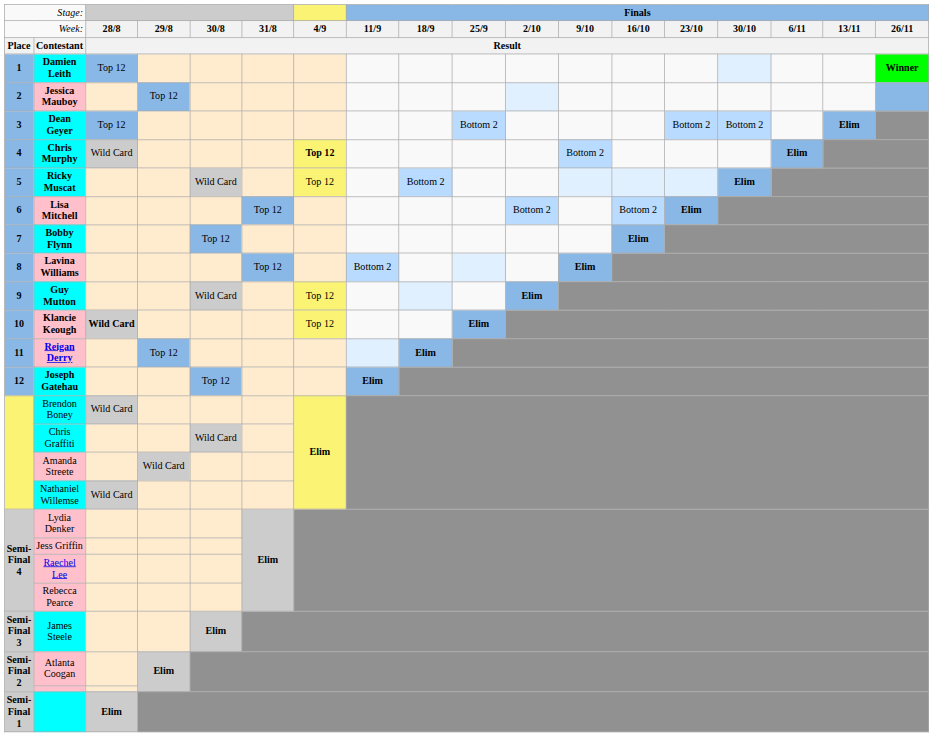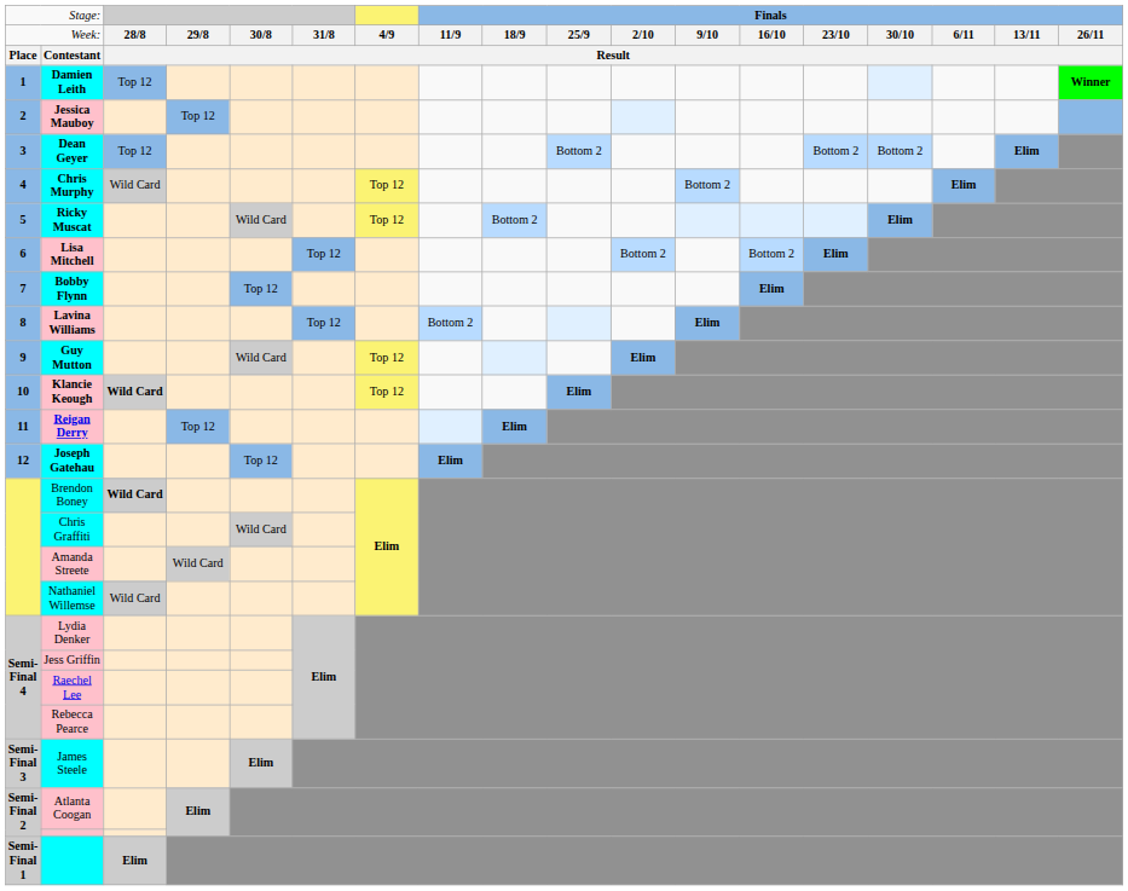Chris Murphy | column 7: bold -> normal
Brendon Boney | column 3: normal -> bold
